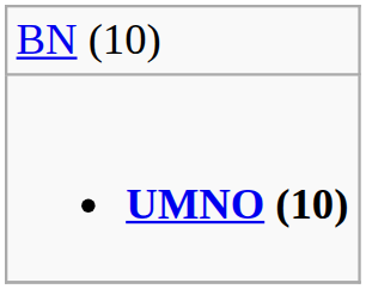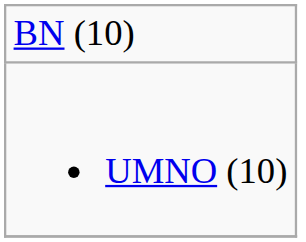row 2 | column 1: bold -> normal
